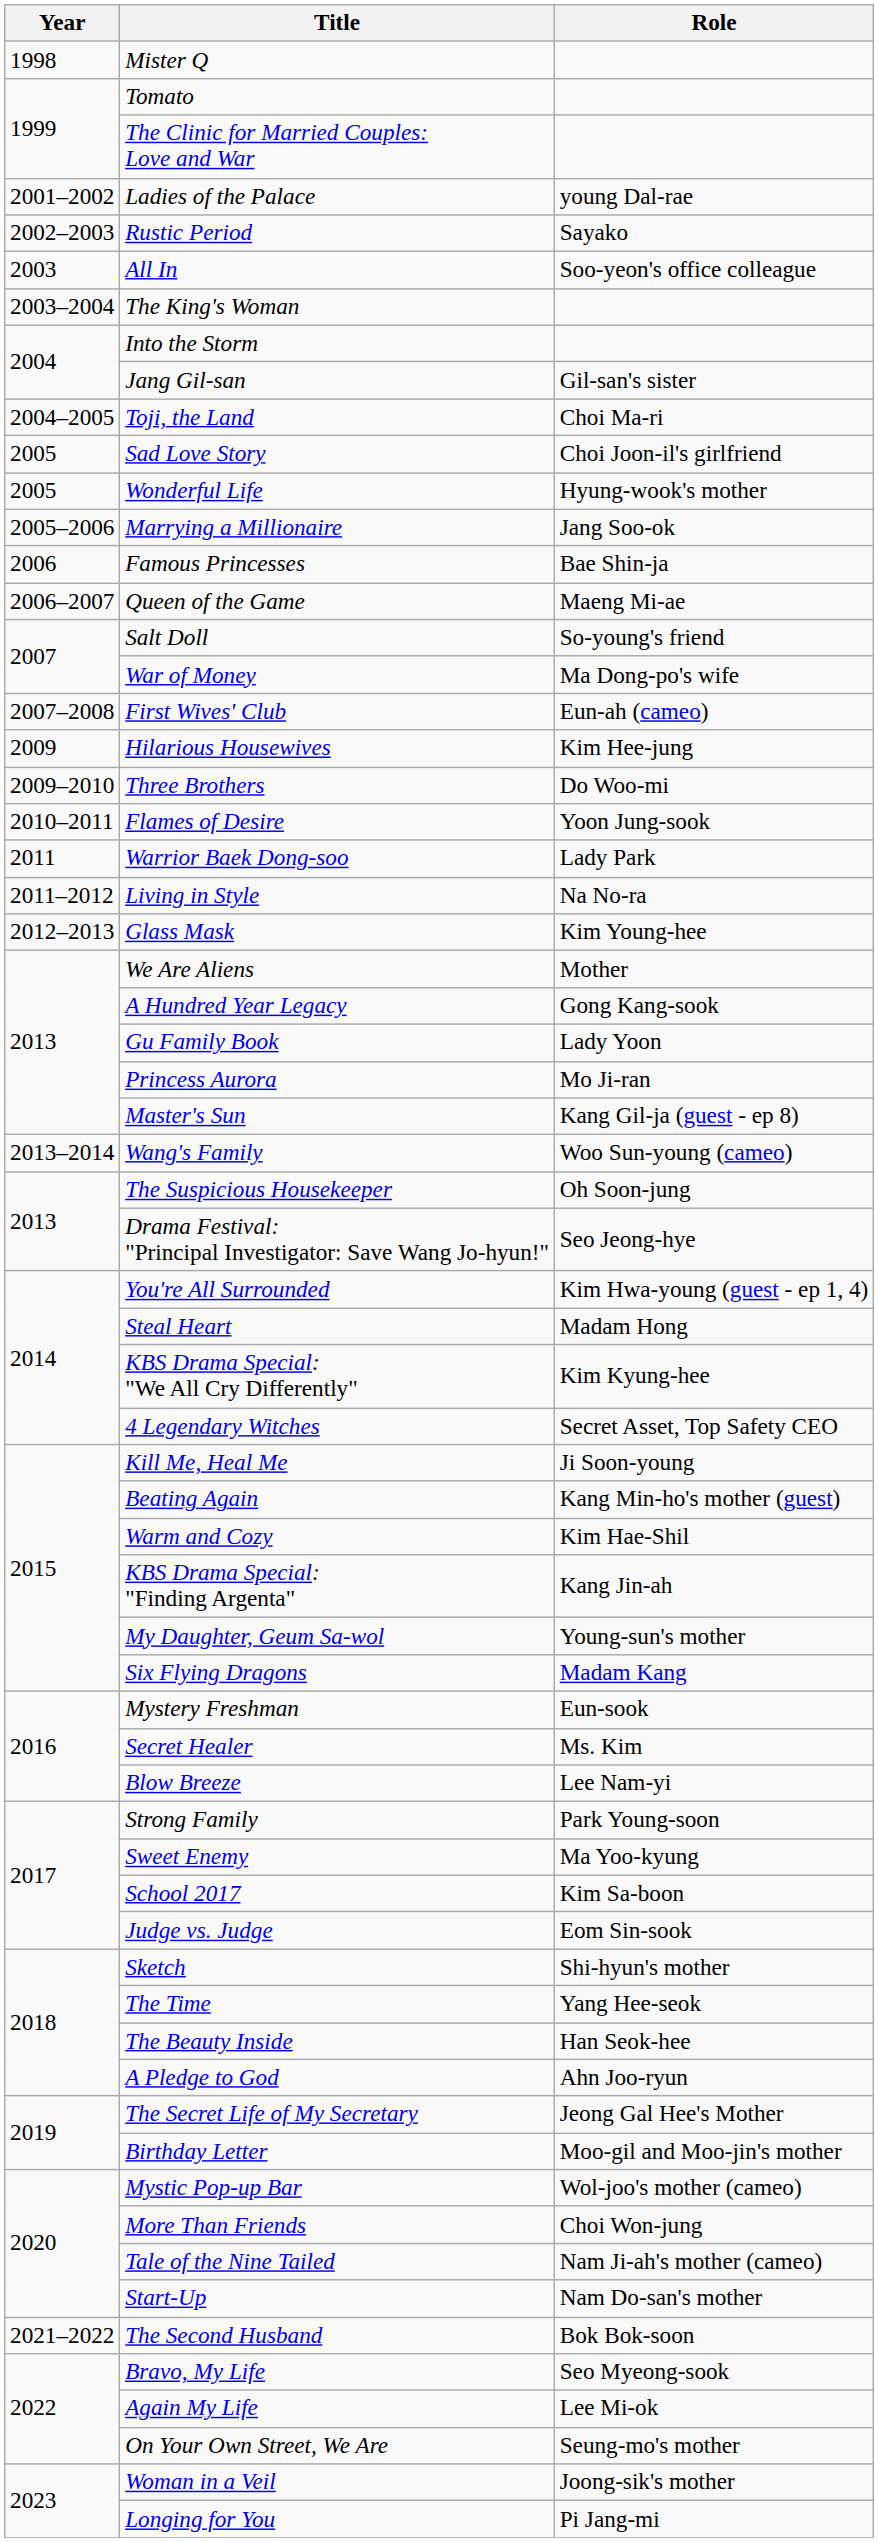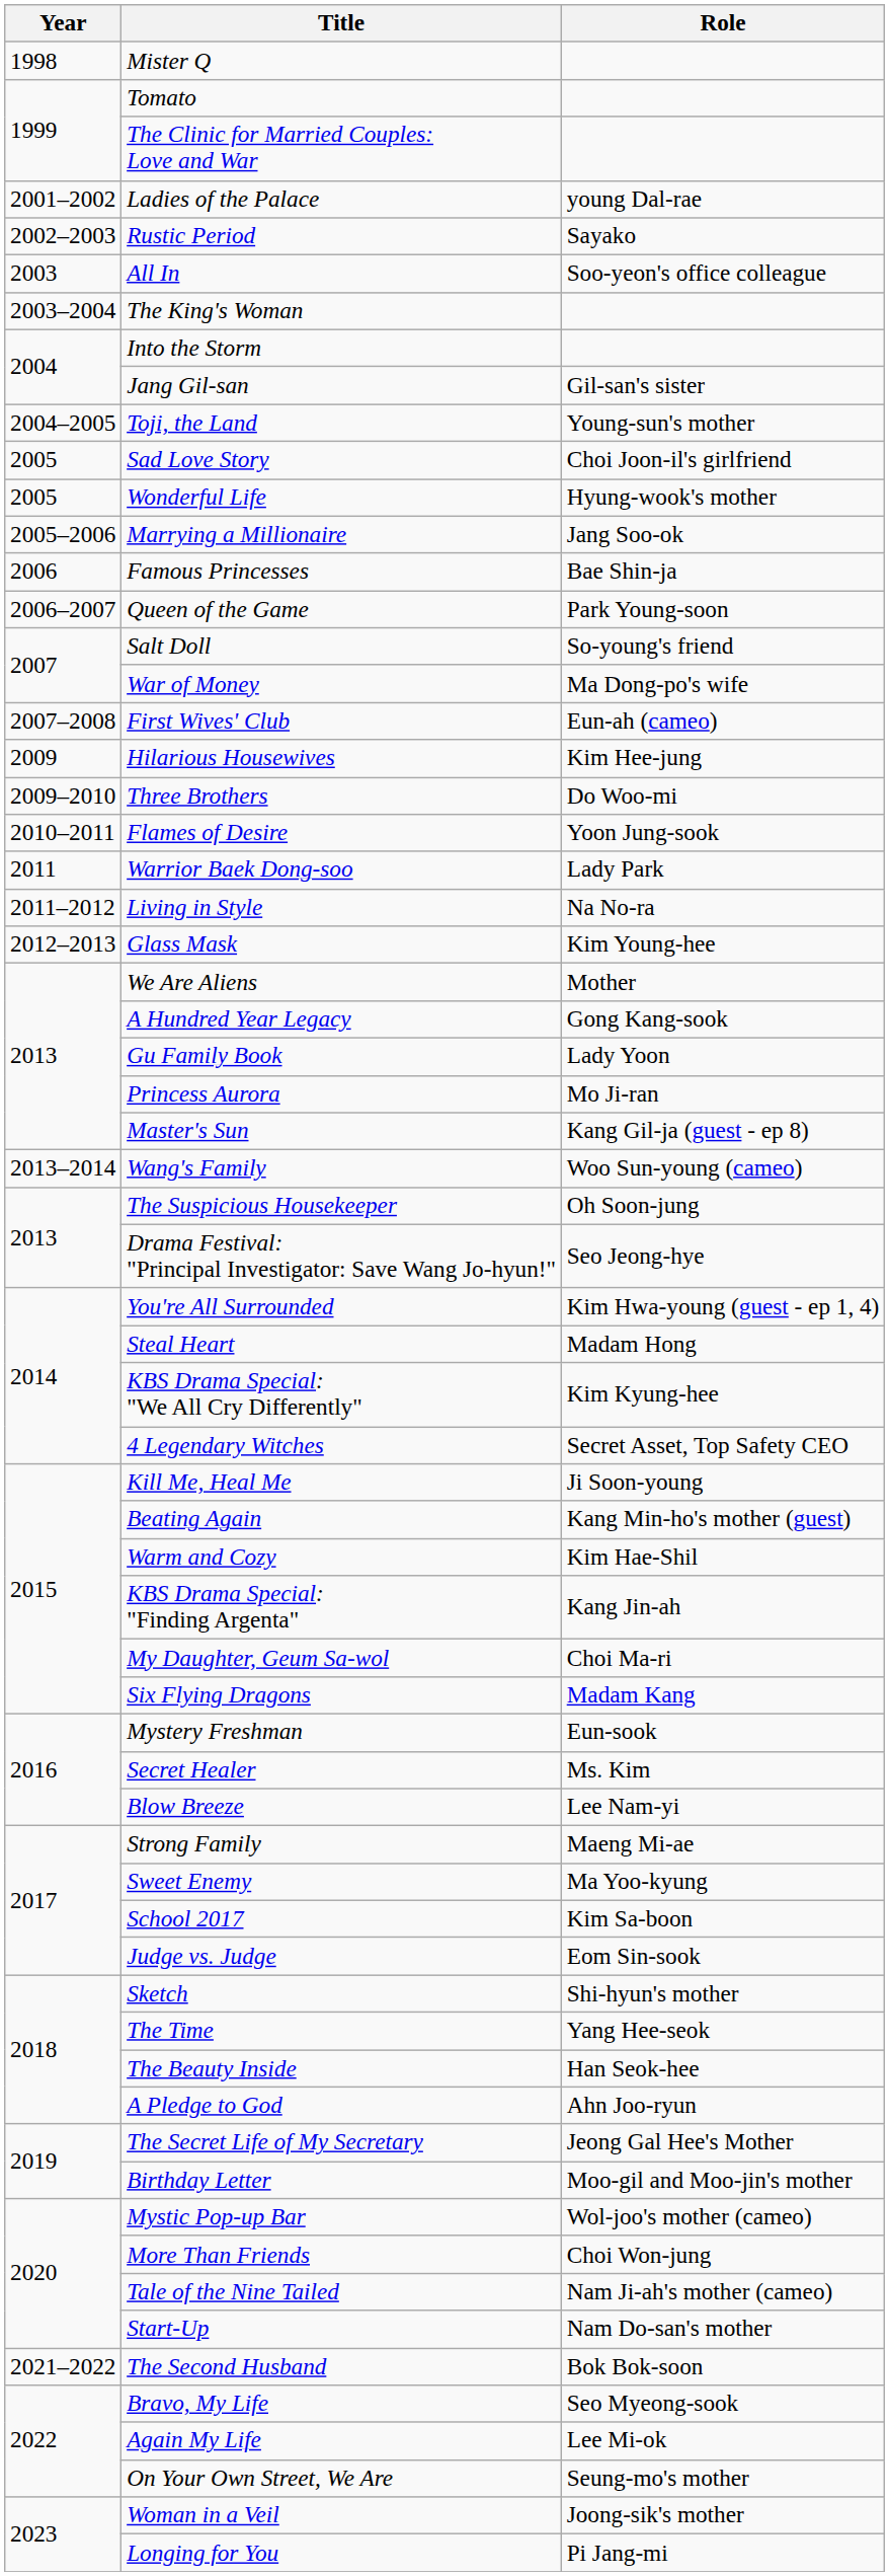Toji, the Land | Role: Choi Ma-ri -> Young-sun's mother
Queen of the Game | Role: Maeng Mi-ae -> Park Young-soon
My Daughter, Geum Sa-wol | Role: Young-sun's mother -> Choi Ma-ri
Strong Family | Role: Park Young-soon -> Maeng Mi-ae
